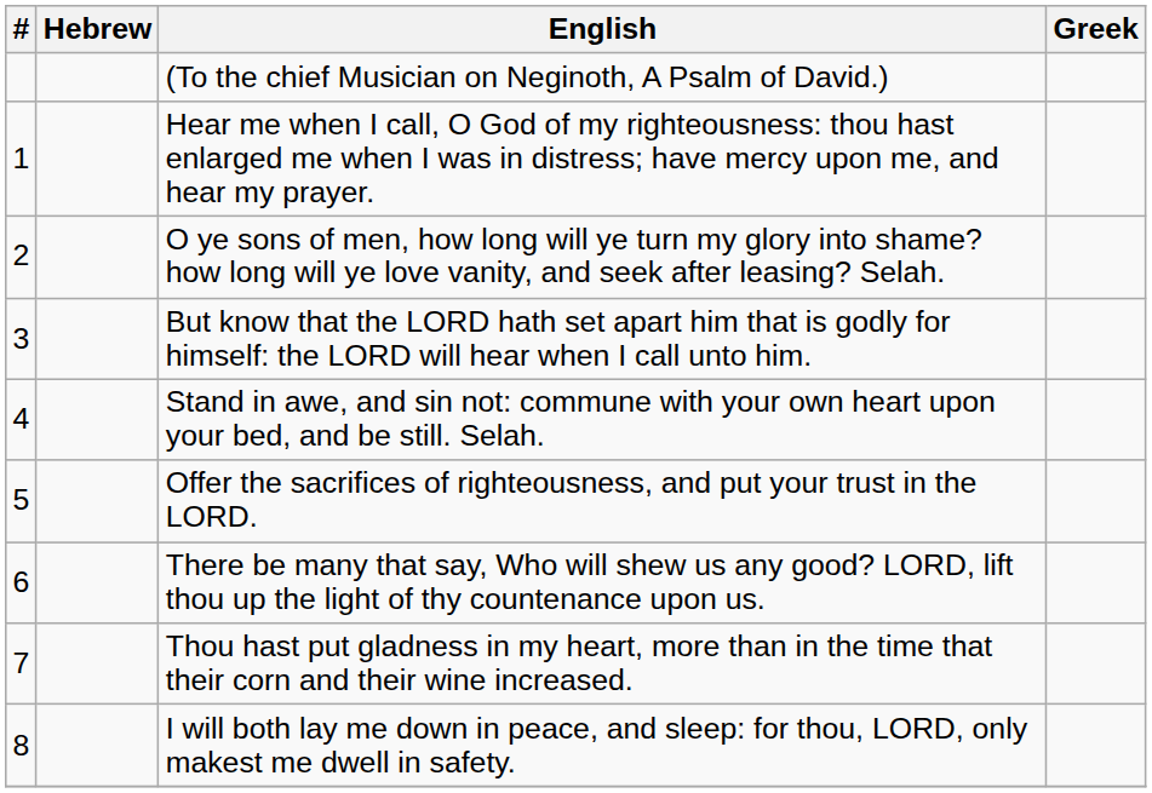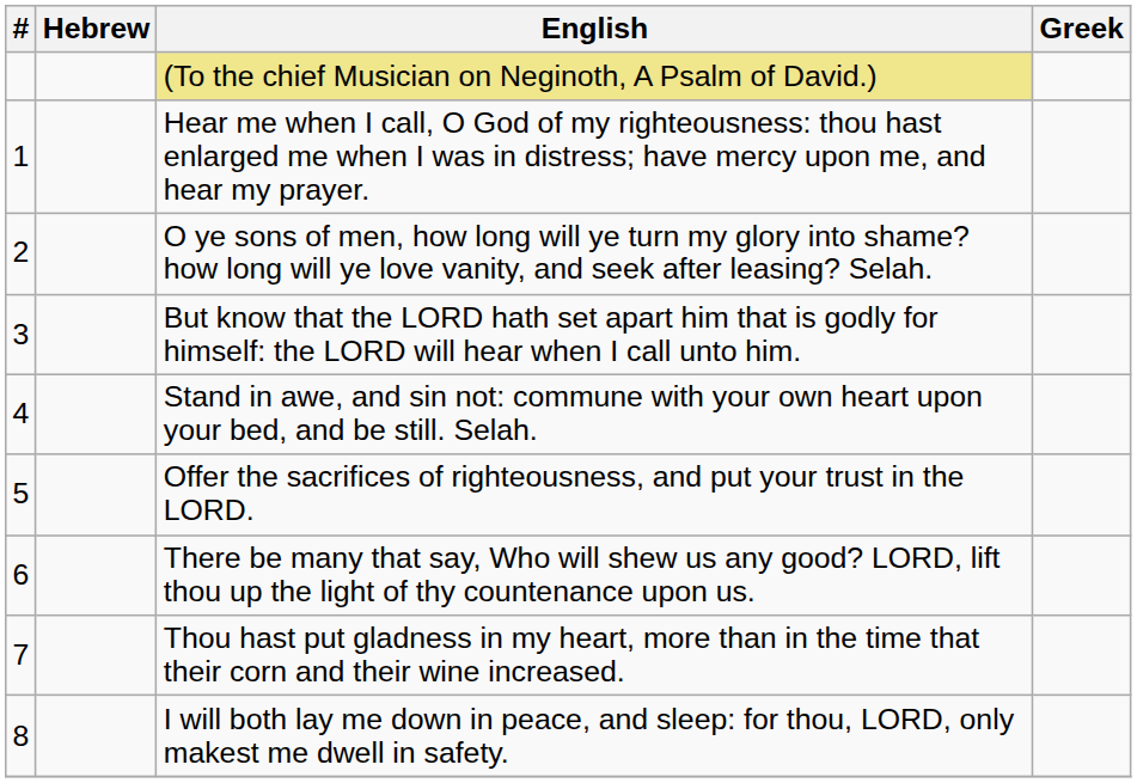(To the chief Musician on Neginoth, A Psalm of David.) | English: no background -> khaki background
